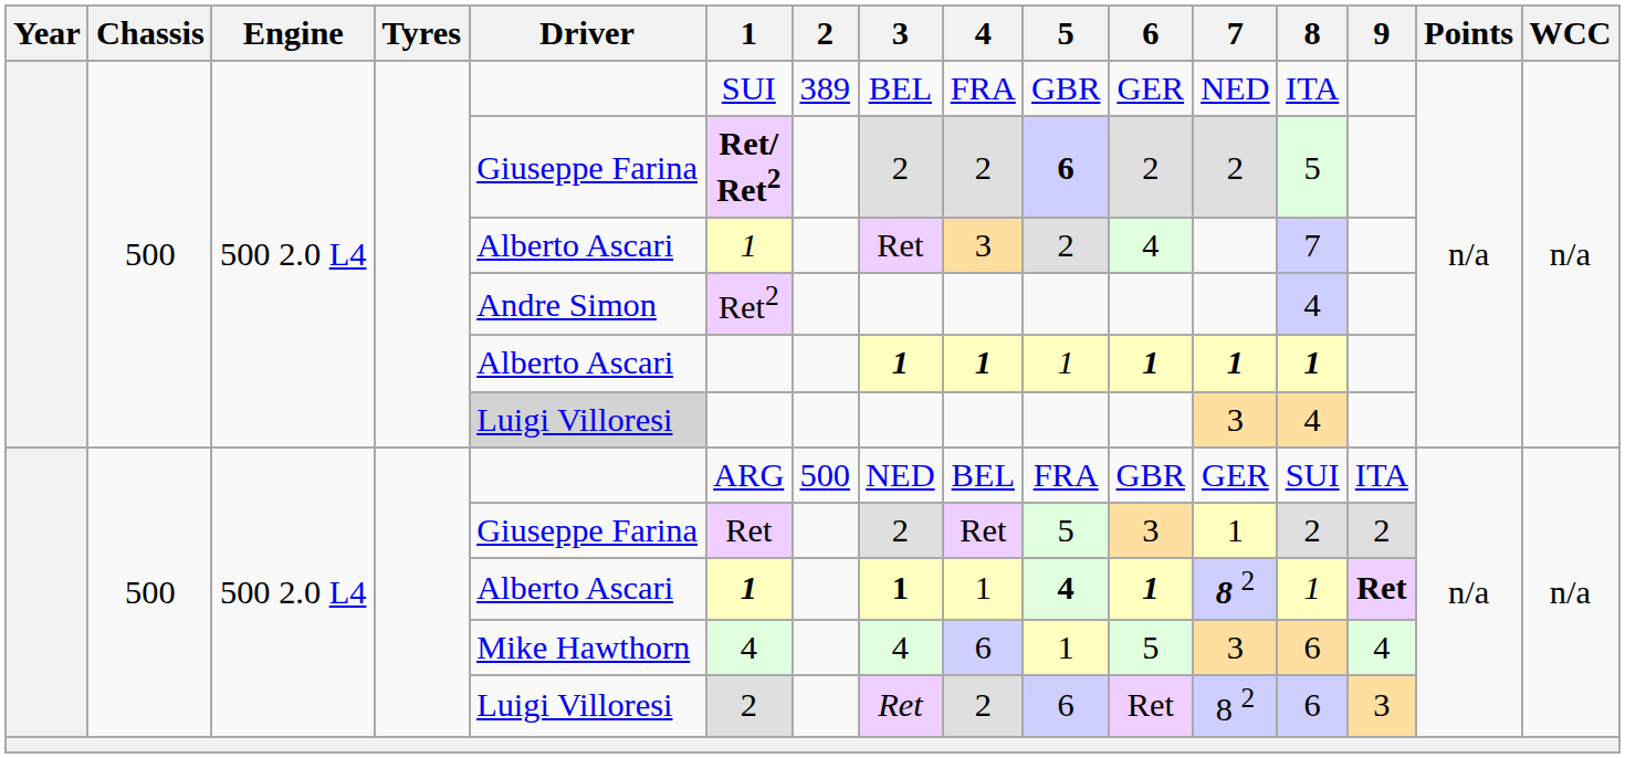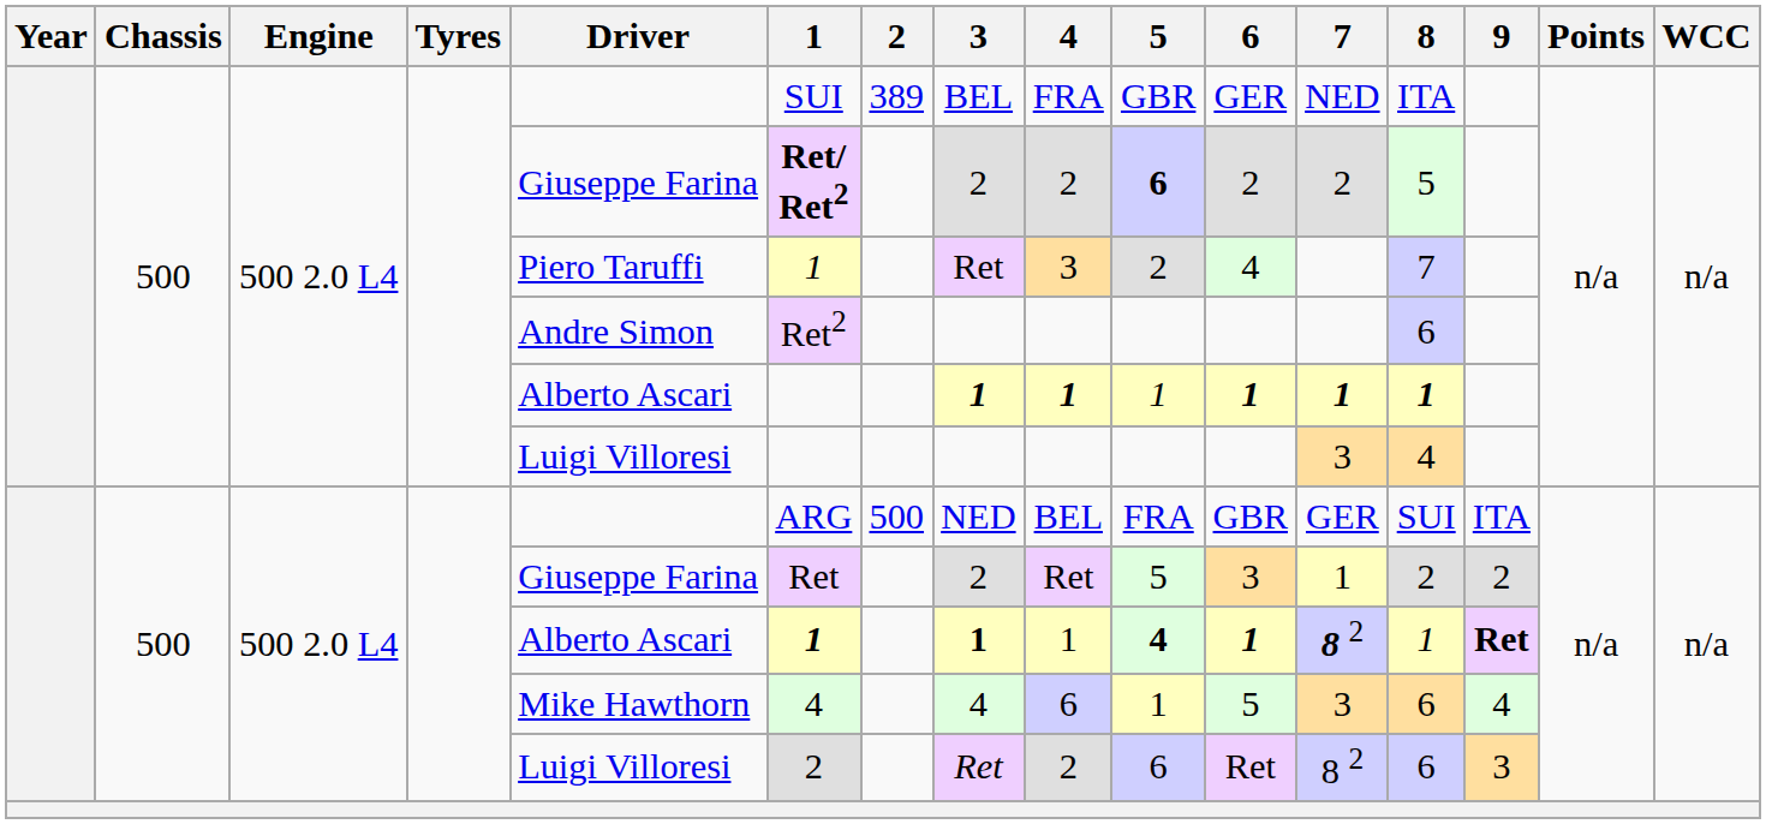row 4 | Driver: Alberto Ascari -> Piero Taruffi
row 5 | 8: 4 -> 6
row 7 | Driver: lightgrey background -> no background
